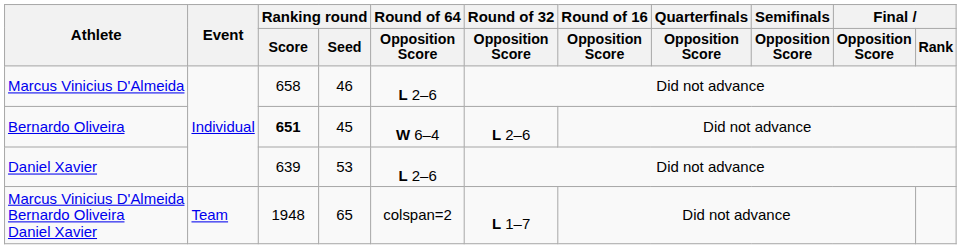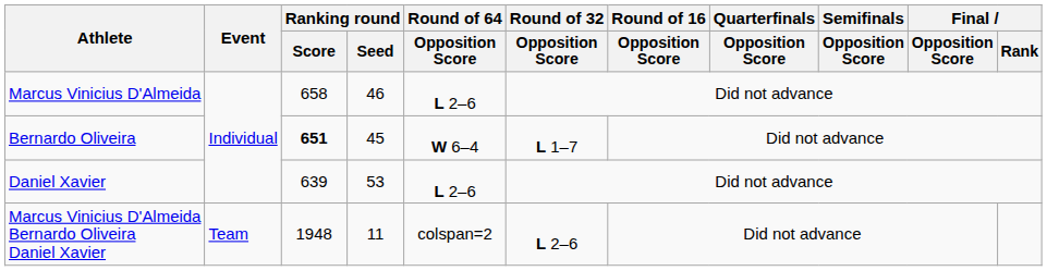Bernardo Oliveira | Round of 32 / Opposition Score: L 2–6 -> L 1–7
Marcus Vinicius D'Almeida Bernardo Oliveira Daniel Xavier | Ranking round / Seed: 65 -> 11
Marcus Vinicius D'Almeida Bernardo Oliveira Daniel Xavier | Round of 32 / Opposition Score: L 1–7 -> L 2–6
